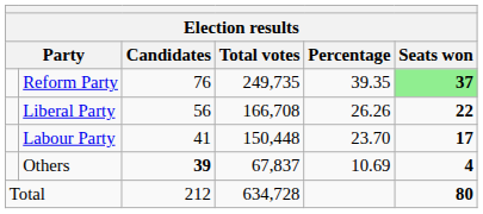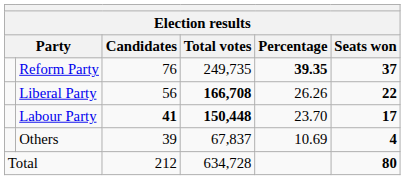Reform Party | Percentage: normal -> bold
Reform Party | Seats won: lightgreen background -> no background
Liberal Party | Total votes: normal -> bold
Labour Party | Candidates: normal -> bold
Labour Party | Total votes: normal -> bold
Others | Candidates: bold -> normal
